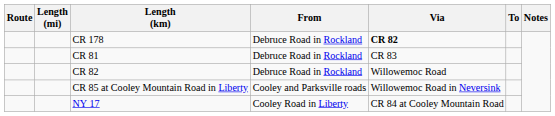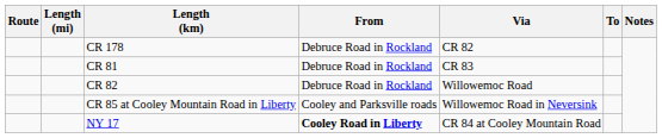CR 178 | Via: bold -> normal
NY 17 | From: normal -> bold
